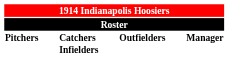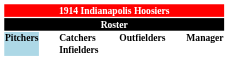Pitchers | column 1: no background -> lightblue background
